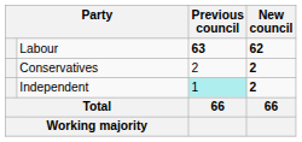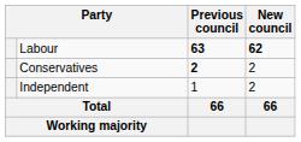Conservatives | Previous council: normal -> bold
Conservatives | New council: bold -> normal
Independent | Previous council: paleturquoise background -> no background
Independent | New council: bold -> normal
